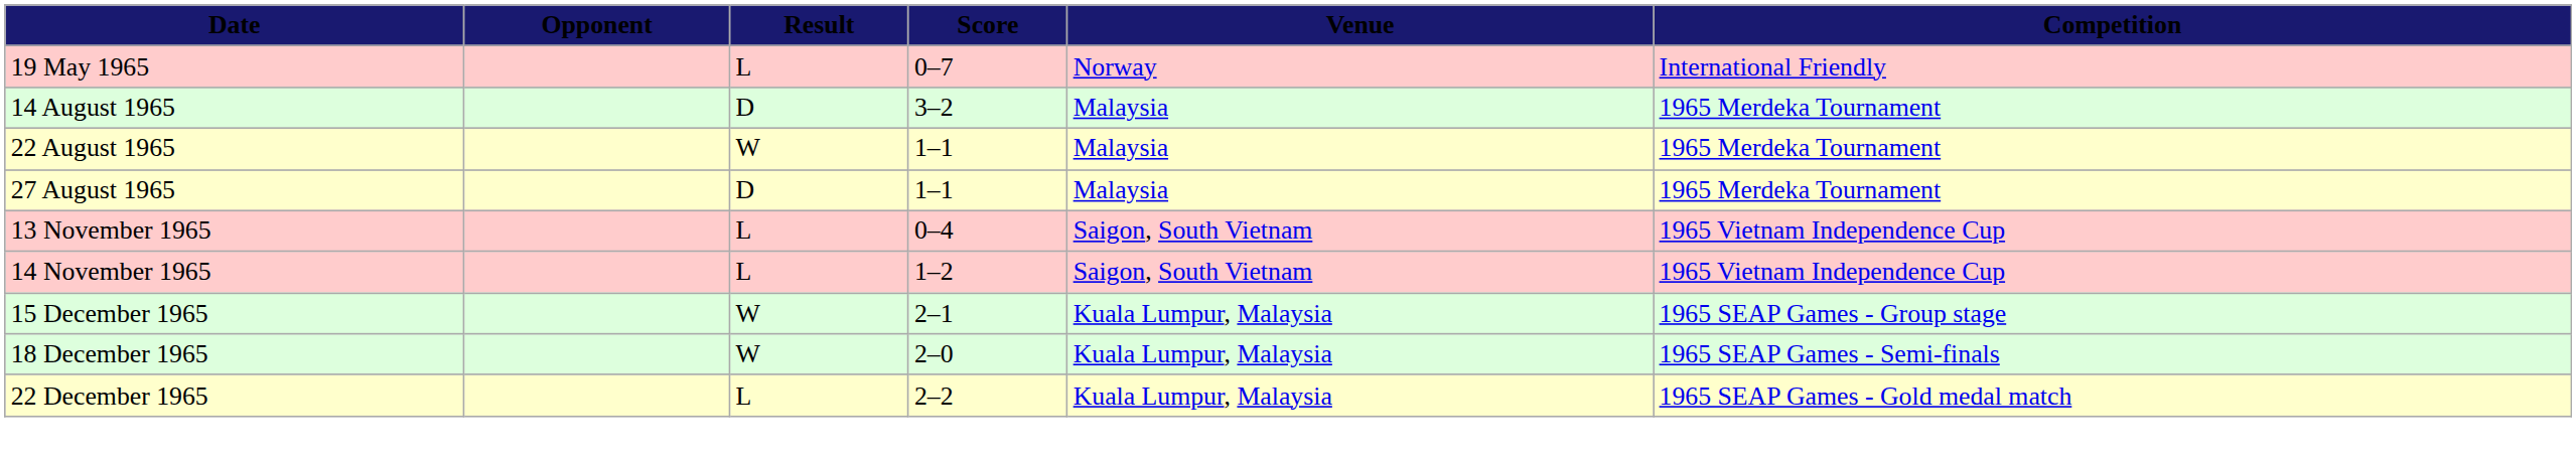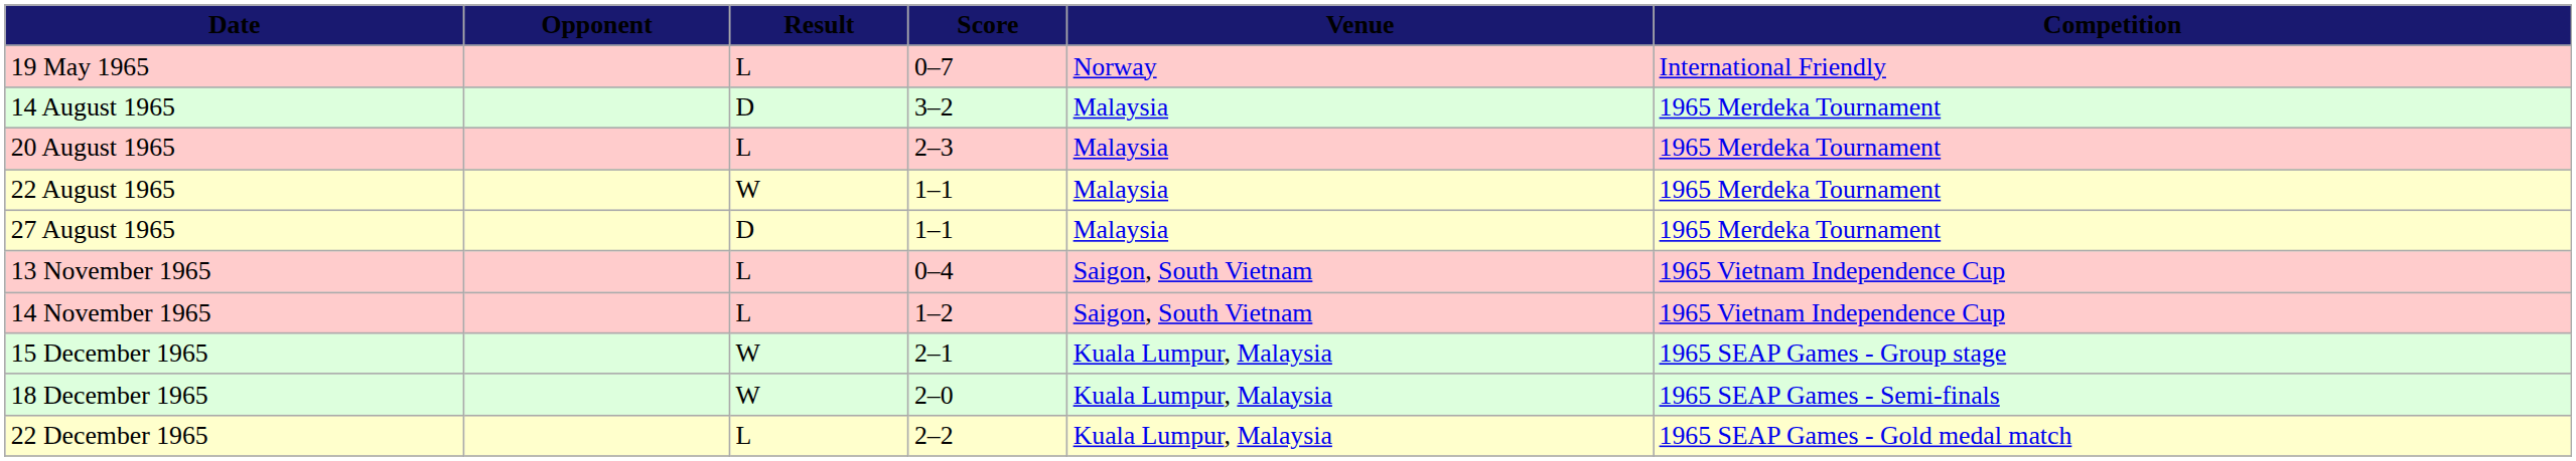+ row: 20 August 1965 | L | 2–3 | Malaysia | 1965 Merdeka Tournament
